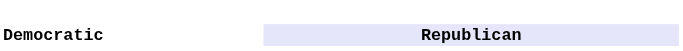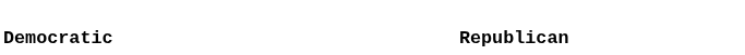Democratic | 36: lavender background -> no background
